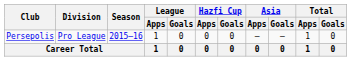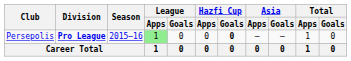Persepolis | Division: normal -> bold
Persepolis | League / Apps: no background -> lightgreen background
Persepolis | Hazfi Cup / Goals: normal -> bold
